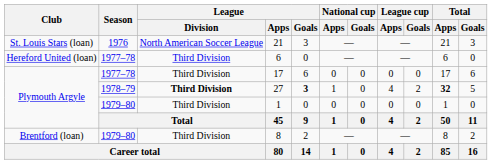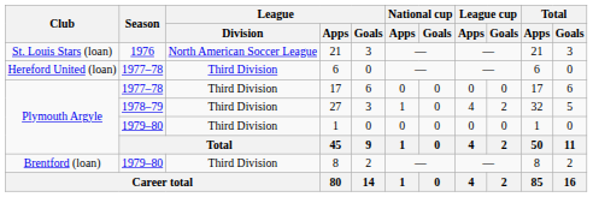27 | League / Division: bold -> normal
27 | League / Goals: bold -> normal
27 | Total / Apps: bold -> normal
